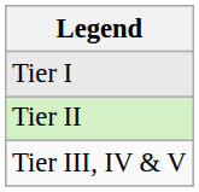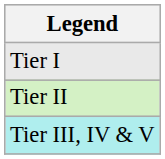row 4 | column 1: no background -> paleturquoise background
